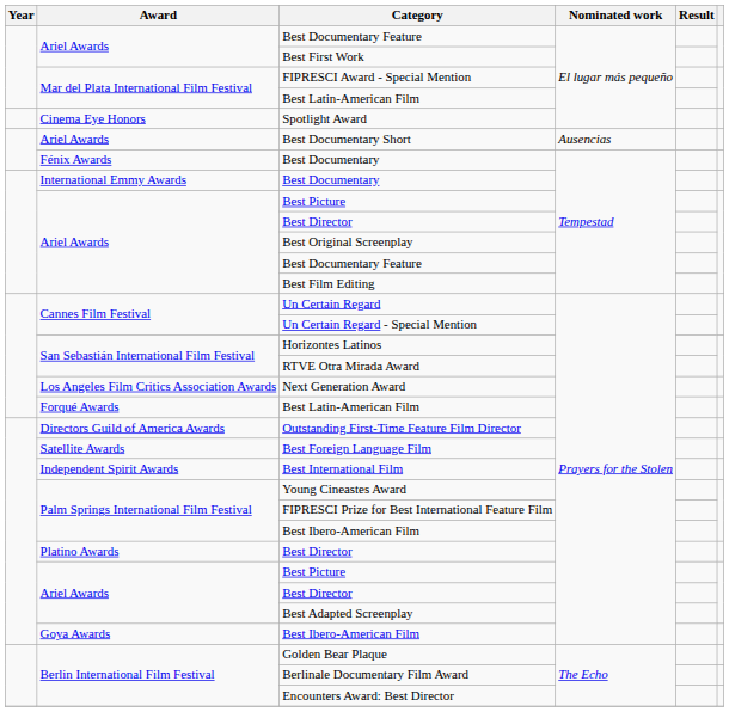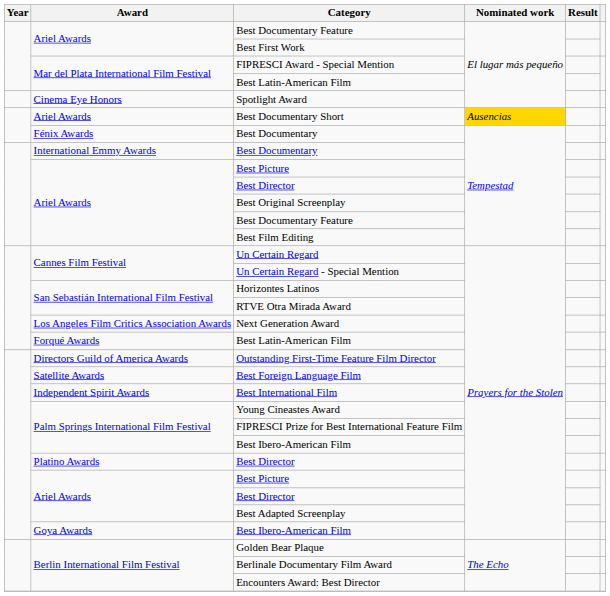Best Documentary Short | Nominated work: no background -> gold background
